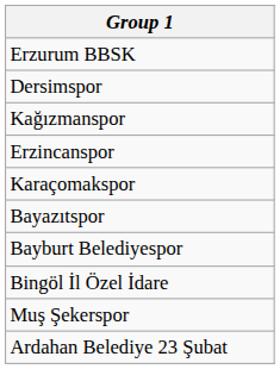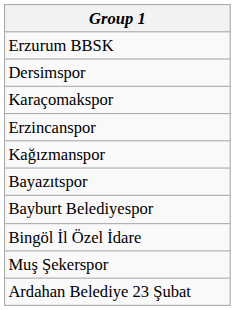row 4 | column 1: Kağızmanspor -> Karaçomakspor
row 6 | column 1: Karaçomakspor -> Kağızmanspor
